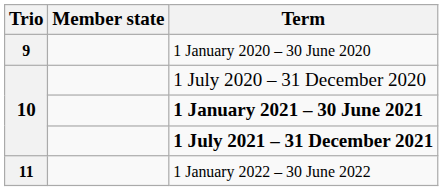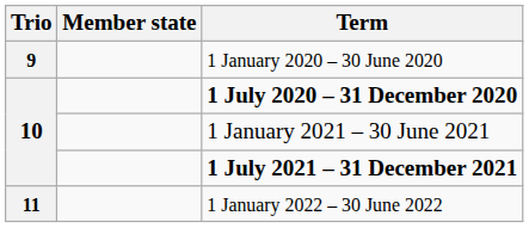1 July 2020 – 31 December 2020 | Term: normal -> bold
1 January 2021 – 30 June 2021 | Term: bold -> normal
